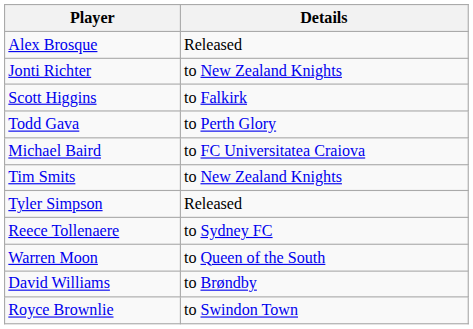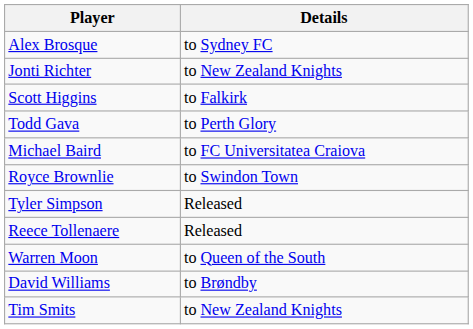Alex Brosque | Details: Released -> to Sydney FC
rows swapped: Royce Brownlie <-> Tim Smits
Reece Tollenaere | Details: to Sydney FC -> Released
